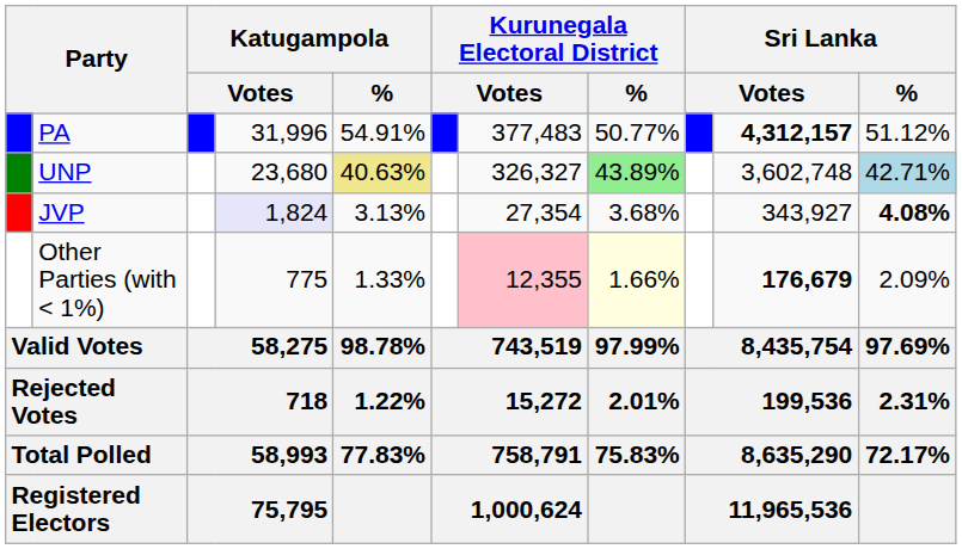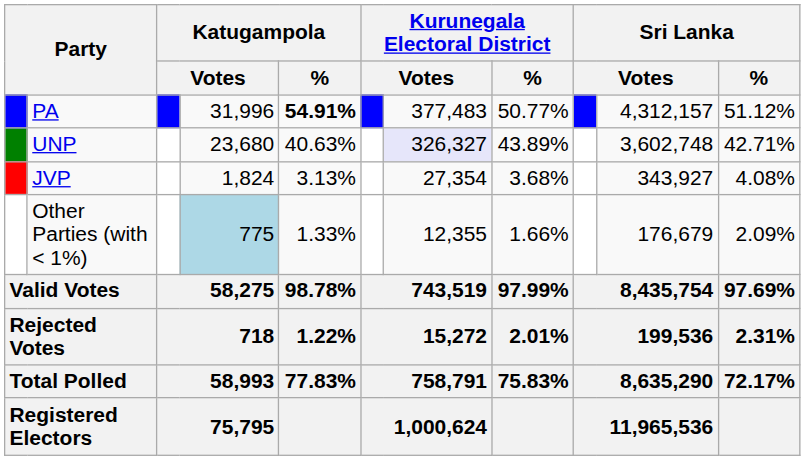PA | Katugampola / %: normal -> bold
PA | column 10: bold -> normal
UNP | Katugampola / %: khaki background -> no background
UNP | column 7: no background -> lavender background
UNP | Kurunegala Electoral District / %: lightgreen background -> no background
UNP | Sri Lanka / %: lightblue background -> no background
JVP | column 4: lavender background -> no background
JVP | Sri Lanka / %: bold -> normal
Other Parties (with < 1%) | column 4: no background -> lightblue background
Other Parties (with < 1%) | column 7: pink background -> no background
Other Parties (with < 1%) | Kurunegala Electoral District / %: lightyellow background -> no background
Other Parties (with < 1%) | column 10: bold -> normal
